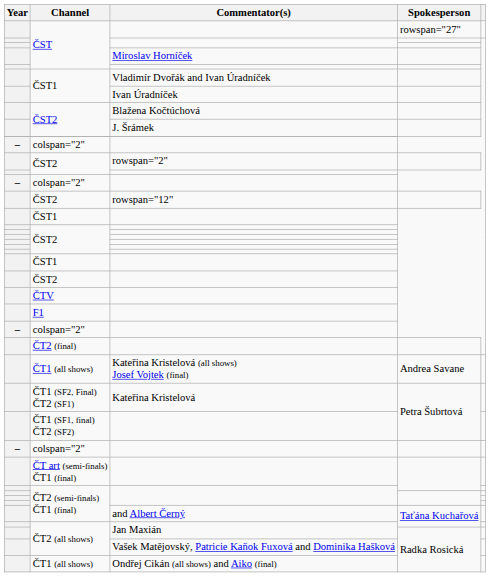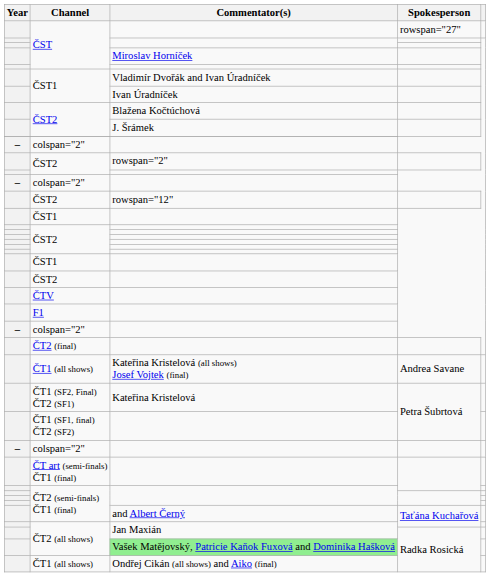Vašek Matějovský, Patricie Kaňok Fuxová and Dominika Hašková | Commentator(s): no background -> lightgreen background
